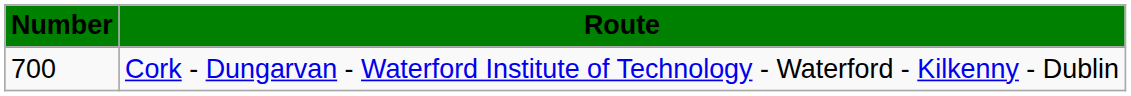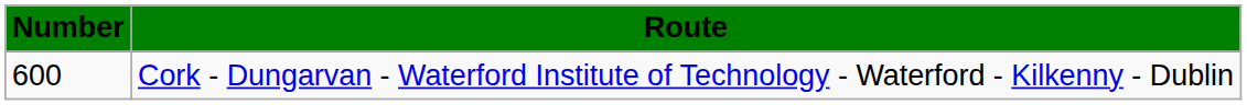row 2 | Number: 700 -> 600
